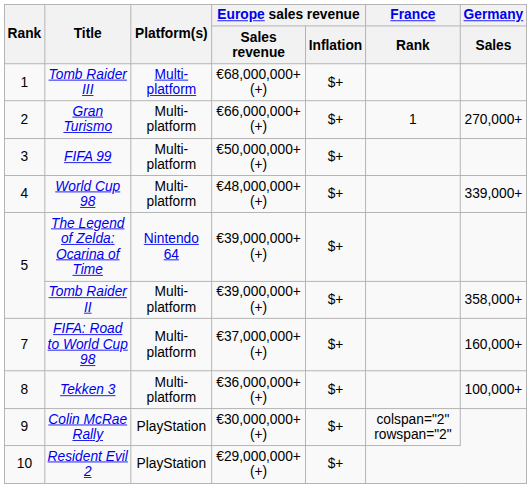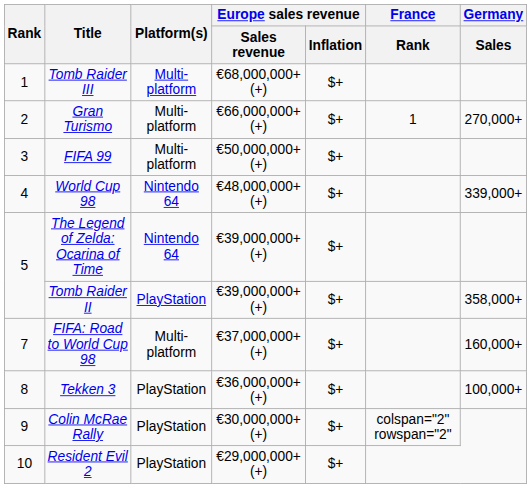World Cup 98 | Platform(s): Multi-platform -> Nintendo 64
Tomb Raider II | Platform(s): Multi-platform -> PlayStation
Tekken 3 | Platform(s): Multi-platform -> PlayStation
